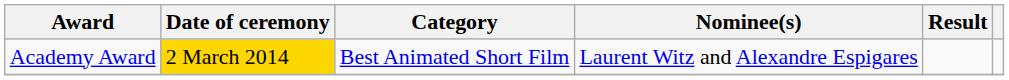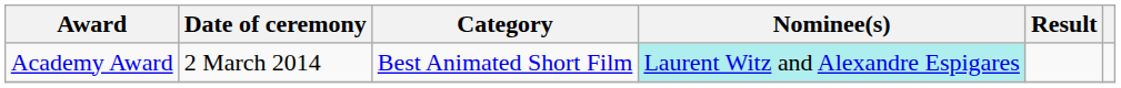Academy Award | Date of ceremony: gold background -> no background
Academy Award | Nominee(s): no background -> paleturquoise background
